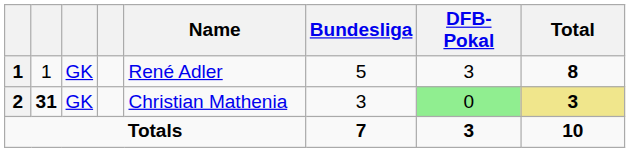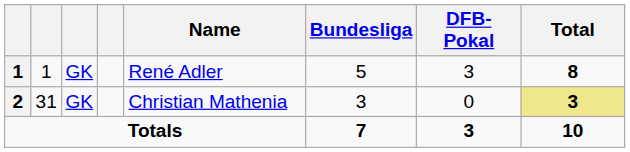2 | column 2: bold -> normal
2 | DFB-Pokal: lightgreen background -> no background
